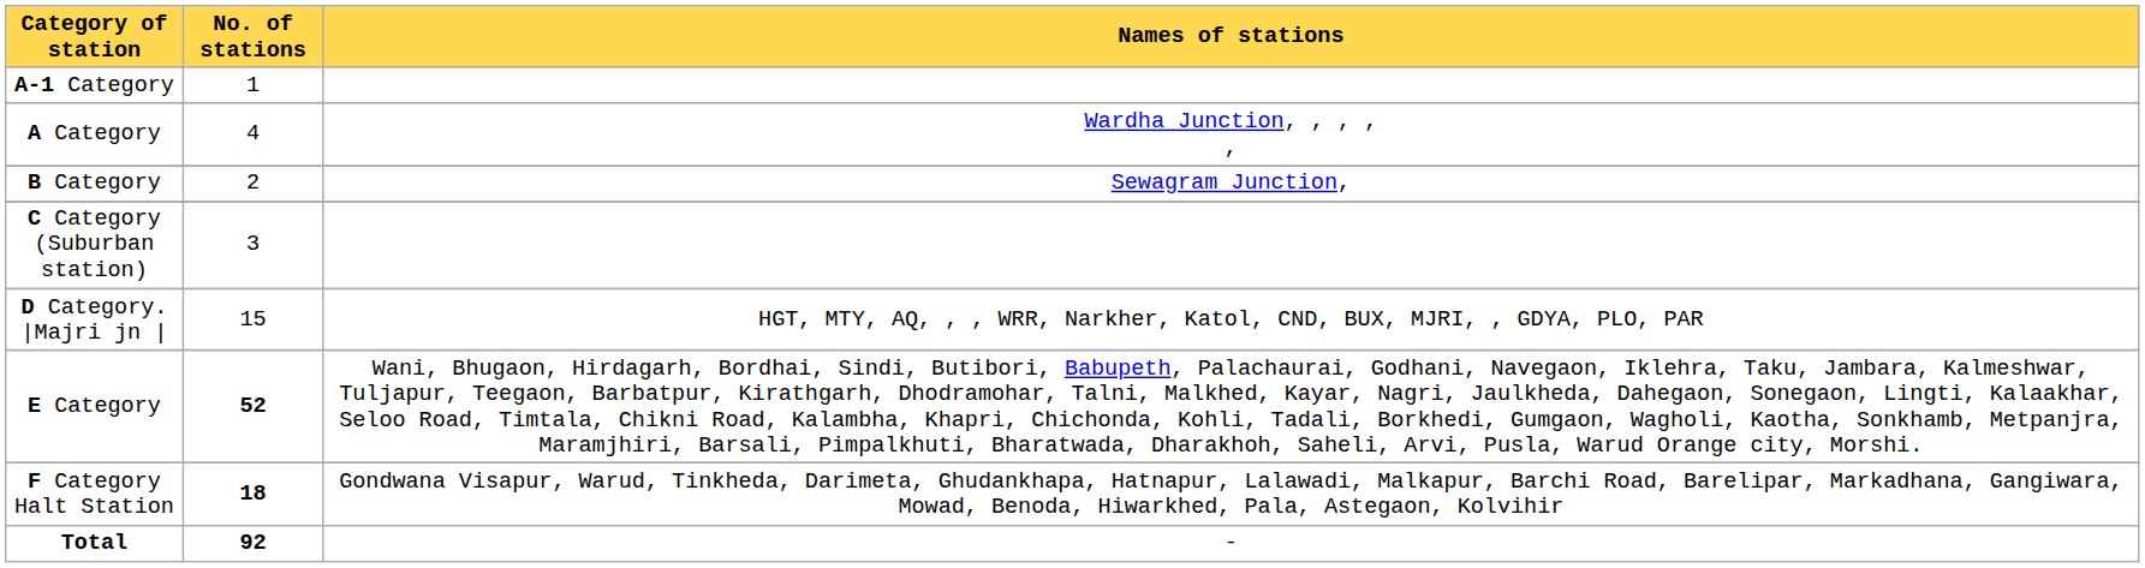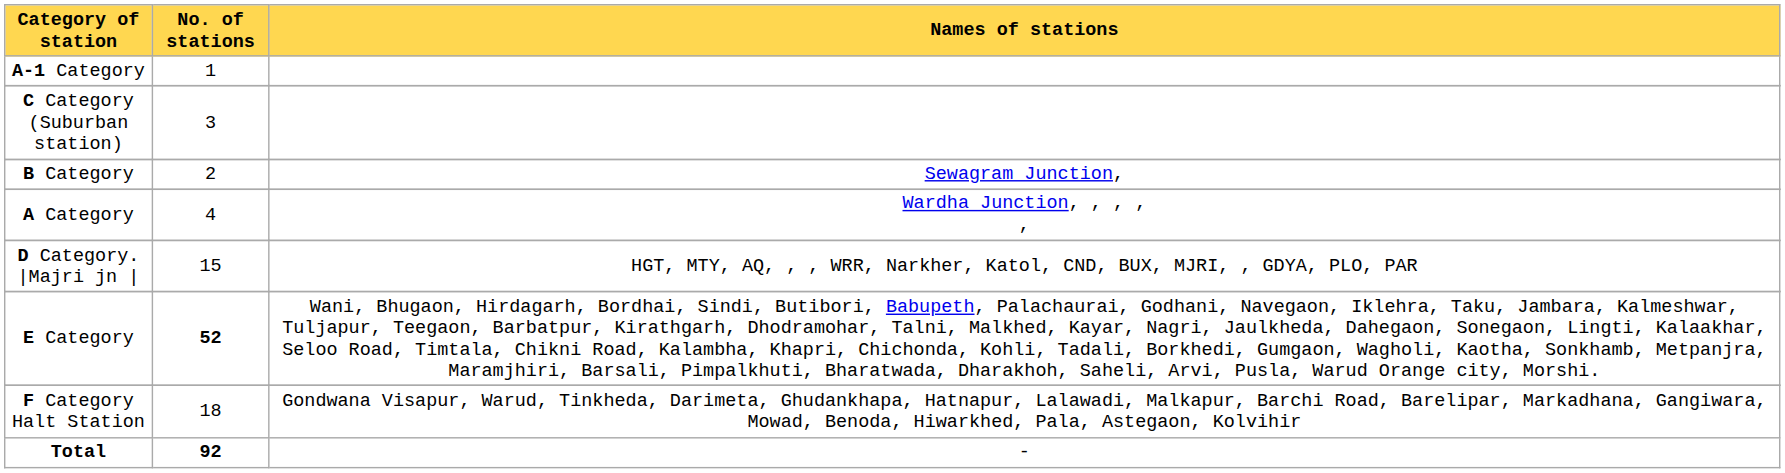rows swapped: A Category <-> C Category (Suburban station)
F Category Halt Station | No. of stations: bold -> normal
